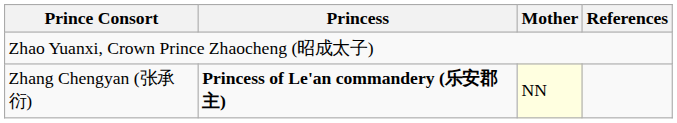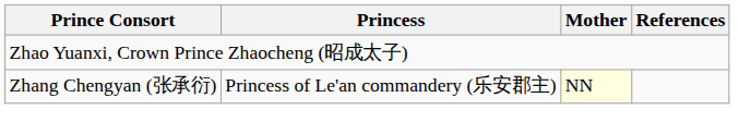Zhang Chengyan (张承衍) | Princess: bold -> normal
